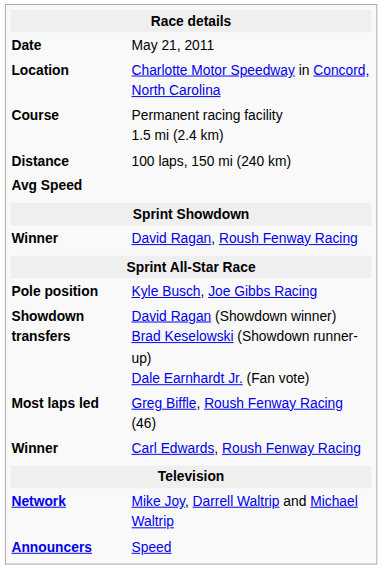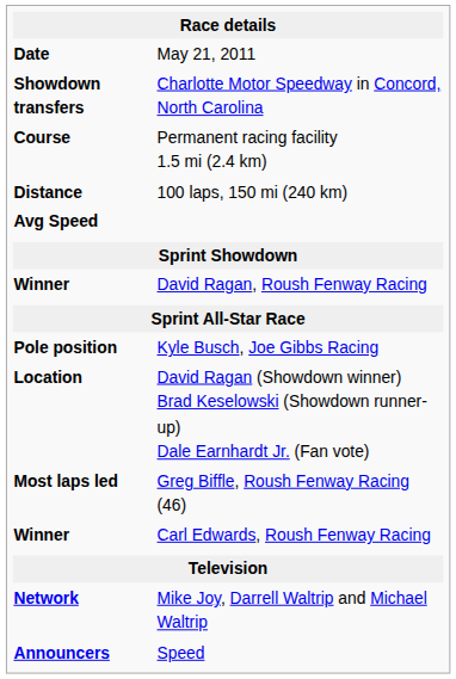row 3 | column 1: Location -> Showdown transfers
row 11 | column 1: Showdown transfers -> Location
